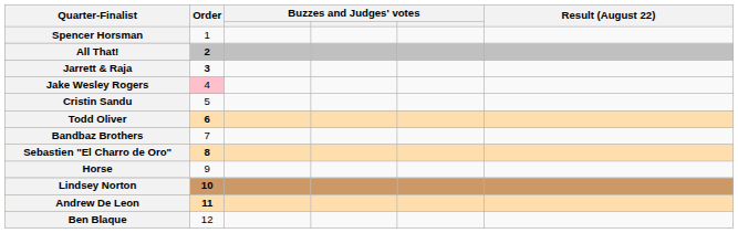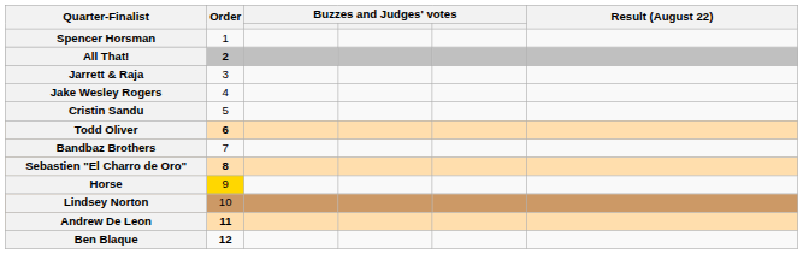Jarrett & Raja | Order: bold -> normal
Jake Wesley Rogers | Order: pink background -> no background
Horse | Order: no background -> gold background
Lindsey Norton | Order: bold -> normal
Ben Blaque | Order: normal -> bold
